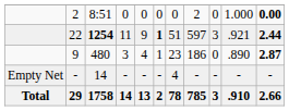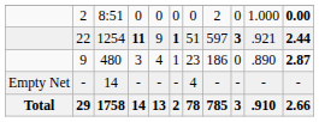22 | column 3: bold -> normal
22 | column 4: normal -> bold
22 | column 9: normal -> bold
